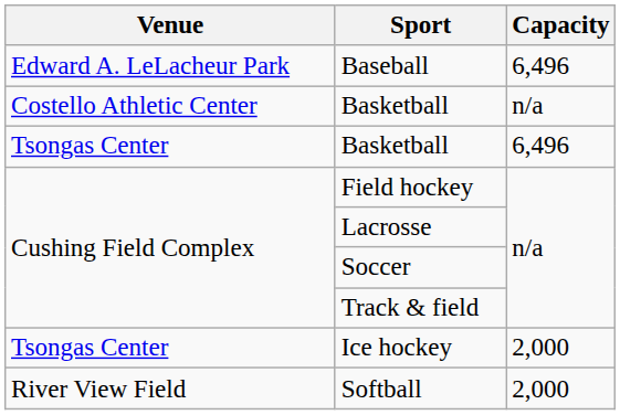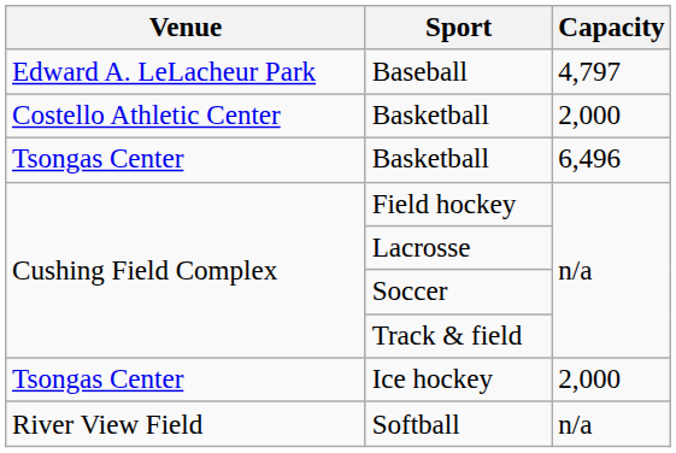Baseball | Capacity: 6,496 -> 4,797
Costello Athletic Center / Basketball | Capacity: n/a -> 2,000
Softball | Capacity: 2,000 -> n/a
